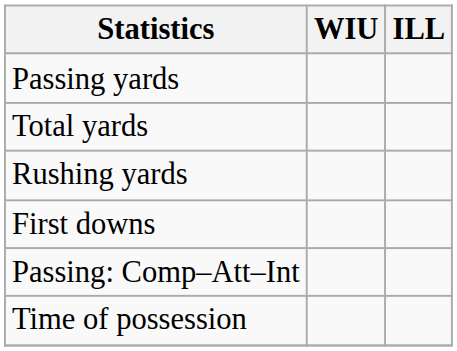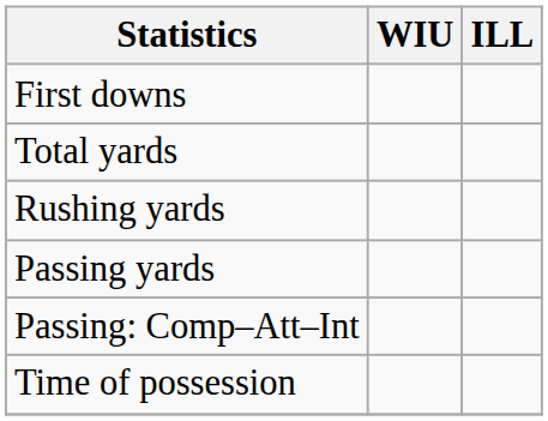rows swapped: First downs <-> Passing yards
